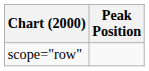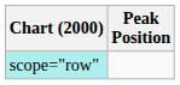scope="row" | Chart (2000): no background -> paleturquoise background
